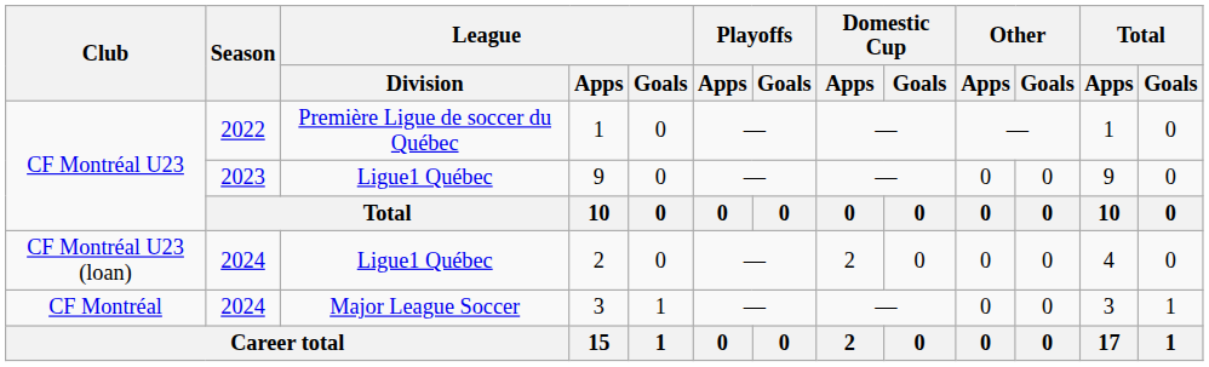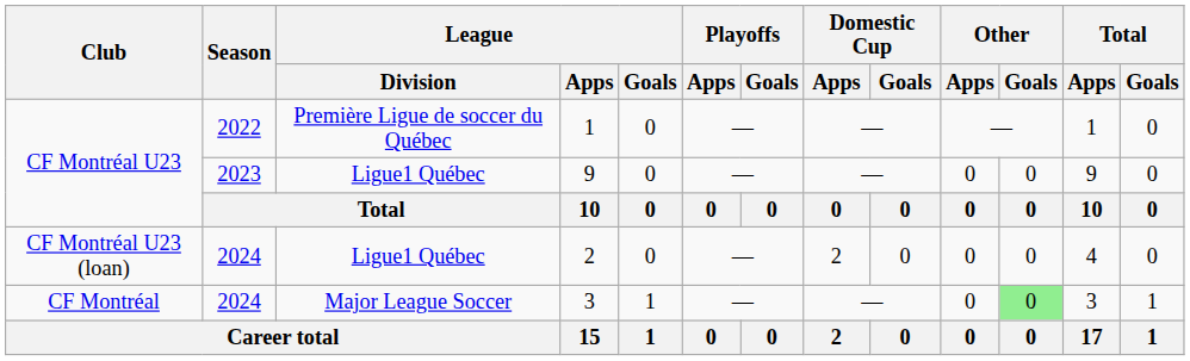row 7 | Other / Goals: no background -> lightgreen background
